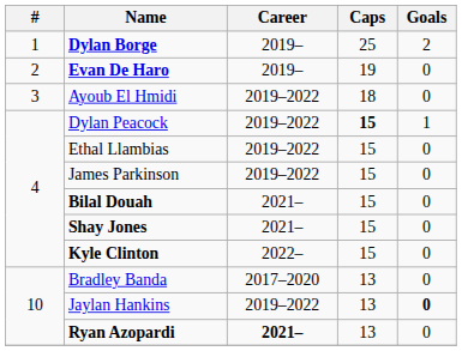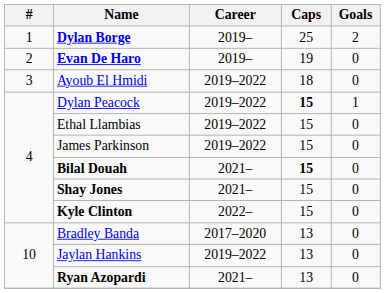Bilal Douah | Caps: normal -> bold
Jaylan Hankins | Goals: bold -> normal
Ryan Azopardi | Career: bold -> normal
